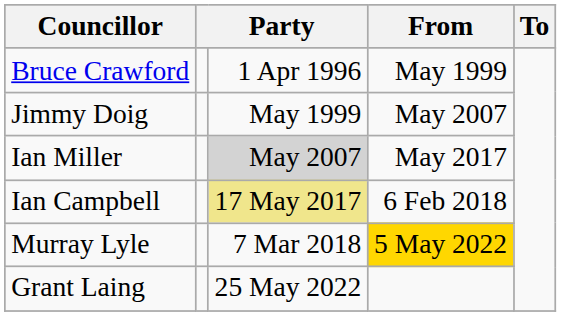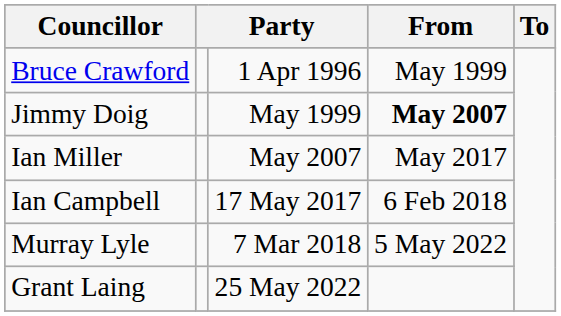Jimmy Doig | From: normal -> bold
Ian Miller | column 3: lightgrey background -> no background
Ian Campbell | column 3: khaki background -> no background
Murray Lyle | From: gold background -> no background
